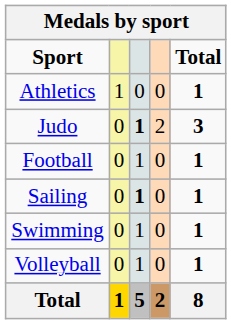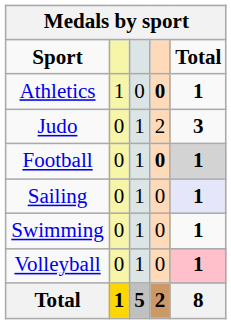Athletics | column 4: normal -> bold
Judo | column 3: bold -> normal
Football | column 4: normal -> bold
Football | Total: no background -> lightgrey background
Sailing | column 3: bold -> normal
Sailing | Total: no background -> lavender background
Volleyball | Total: no background -> pink background
